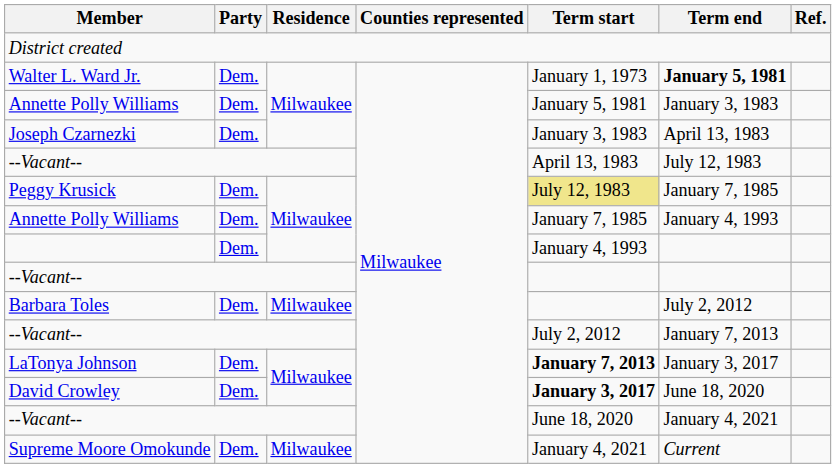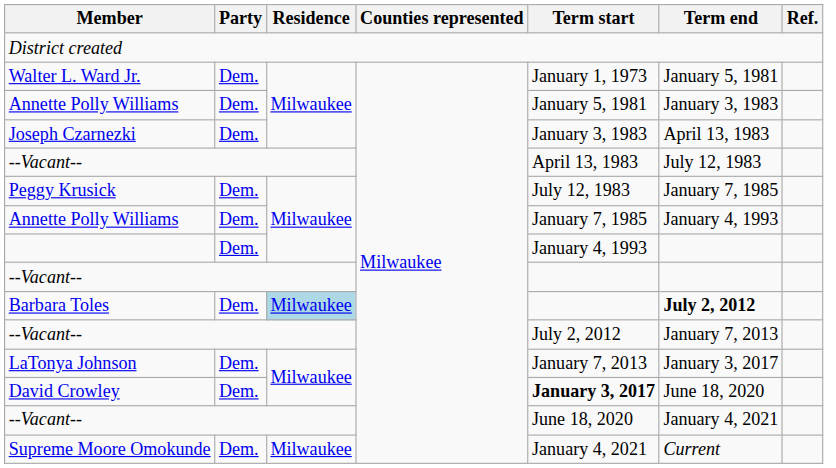Walter L. Ward Jr. | Term end: bold -> normal
Peggy Krusick | Term start: khaki background -> no background
Barbara Toles | Residence: no background -> lightblue background
Barbara Toles | Term end: normal -> bold
LaTonya Johnson | Term start: bold -> normal
